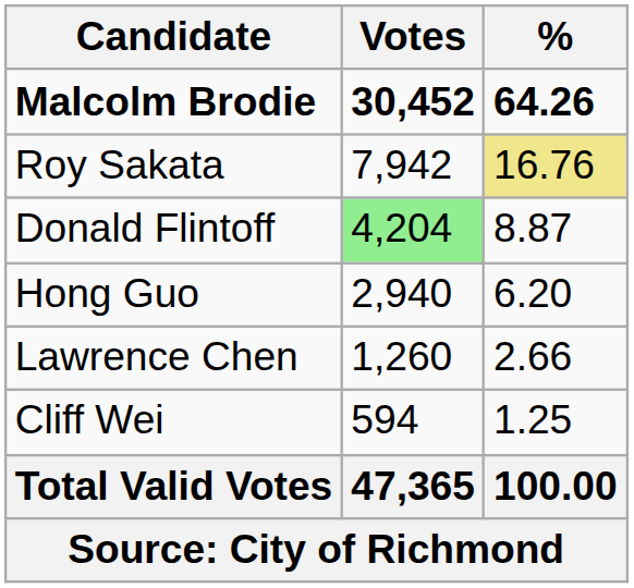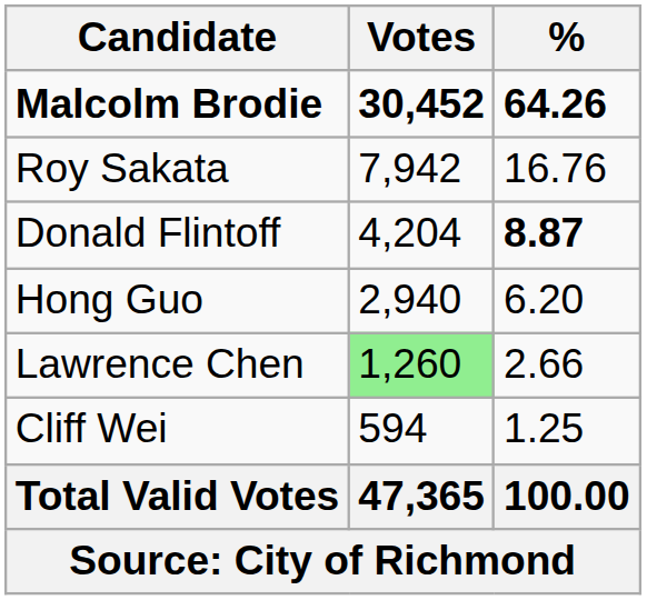Roy Sakata | %: khaki background -> no background
Donald Flintoff | Votes: lightgreen background -> no background
Donald Flintoff | %: normal -> bold
Lawrence Chen | Votes: no background -> lightgreen background
